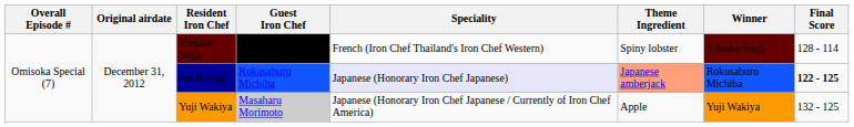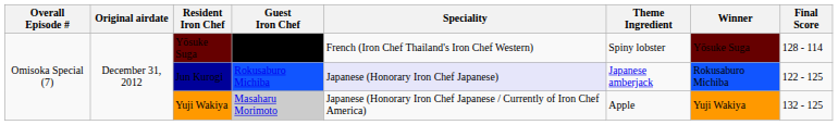Jun Kurogi | Theme Ingredient: lightsalmon background -> no background
Jun Kurogi | Final Score: bold -> normal
